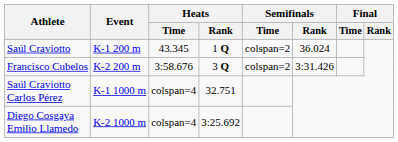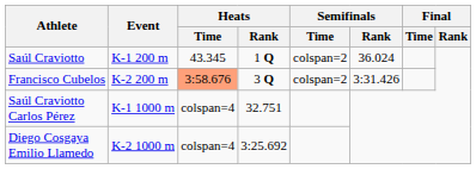Francisco Cubelos | Heats / Time: no background -> lightsalmon background
